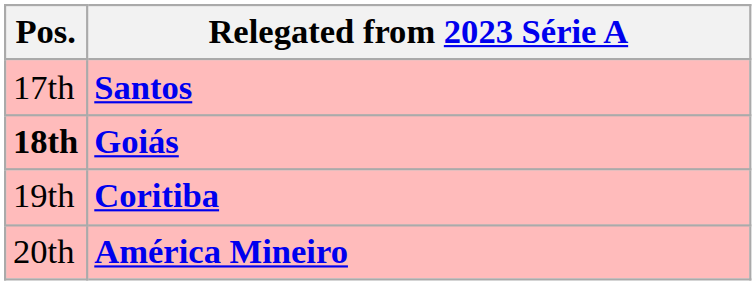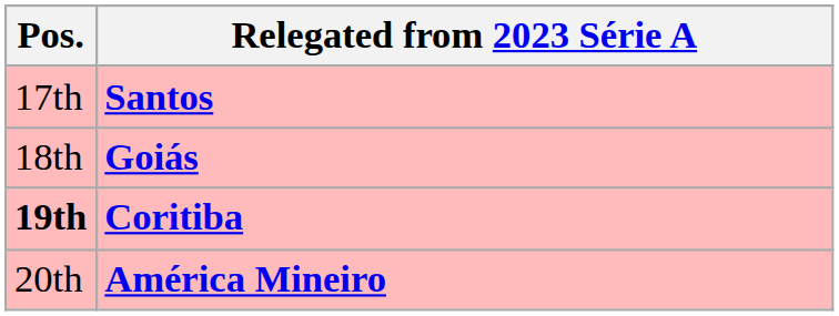18th | Pos.: bold -> normal
19th | Pos.: normal -> bold
